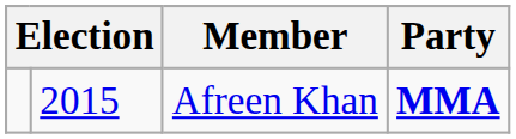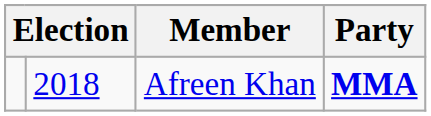Afreen Khan | column 2: 2015 -> 2018
